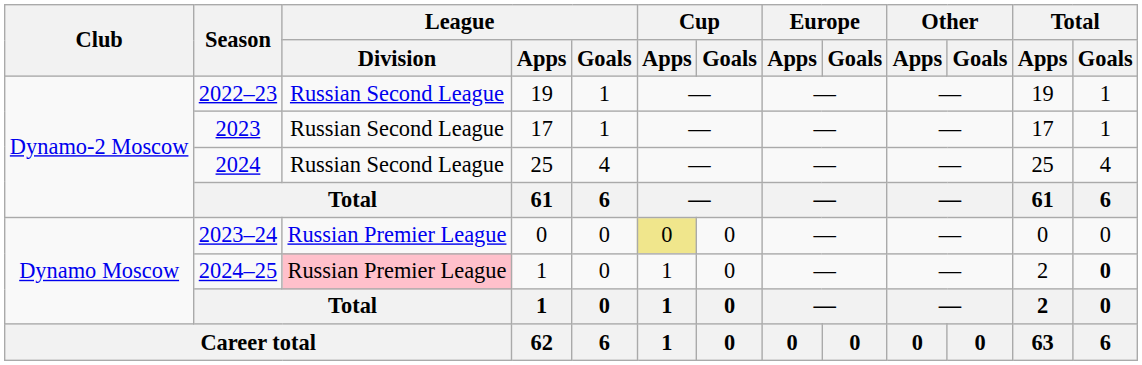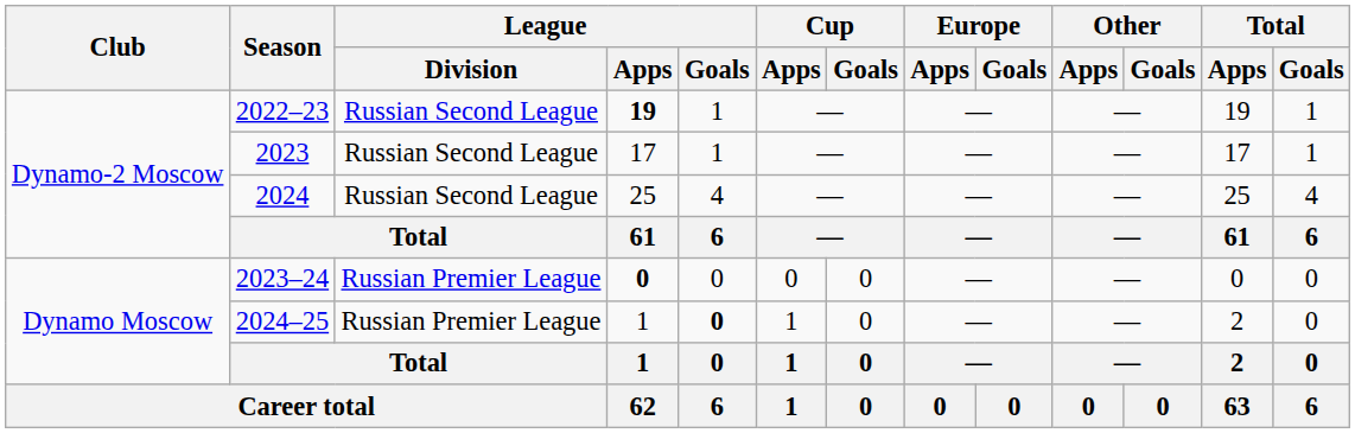2022–23 | League / Apps: normal -> bold
2023–24 | League / Apps: normal -> bold
2023–24 | Cup / Apps: khaki background -> no background
2024–25 | League / Division: pink background -> no background
2024–25 | League / Goals: normal -> bold
2024–25 | Total / Goals: bold -> normal
